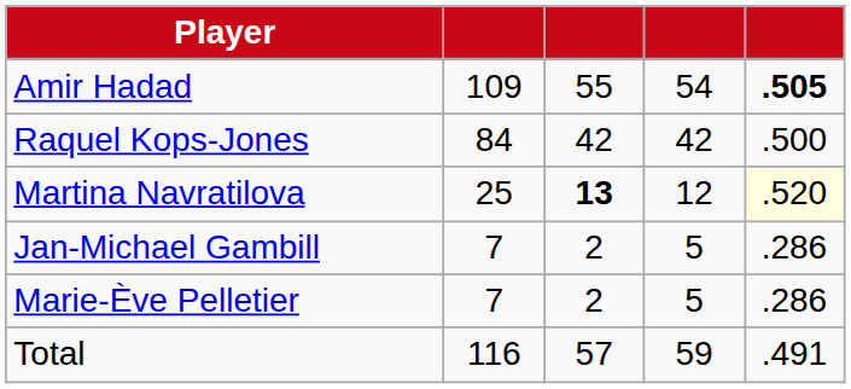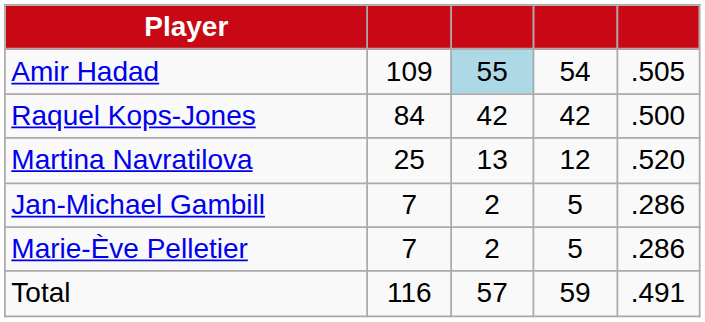Amir Hadad | column 3: no background -> lightblue background
Amir Hadad | column 5: bold -> normal
Martina Navratilova | column 3: bold -> normal
Martina Navratilova | column 5: lightyellow background -> no background
